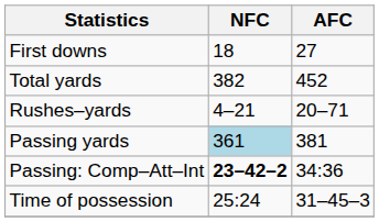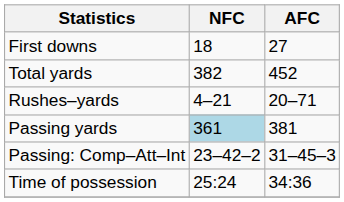Passing: Comp–Att–Int | NFC: bold -> normal
Passing: Comp–Att–Int | AFC: 34:36 -> 31–45–3
Time of possession | AFC: 31–45–3 -> 34:36
